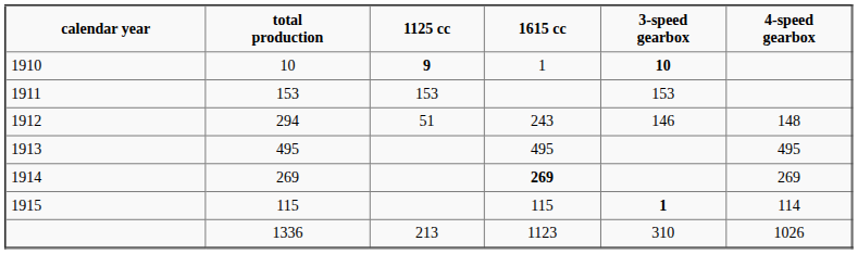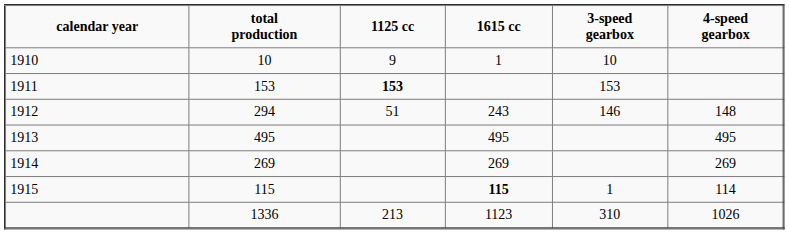1910 | 1125 cc: bold -> normal
1910 | 3-speed gearbox: bold -> normal
1911 | 1125 cc: normal -> bold
1914 | 1615 cc: bold -> normal
1915 | 1615 cc: normal -> bold
1915 | 3-speed gearbox: bold -> normal
